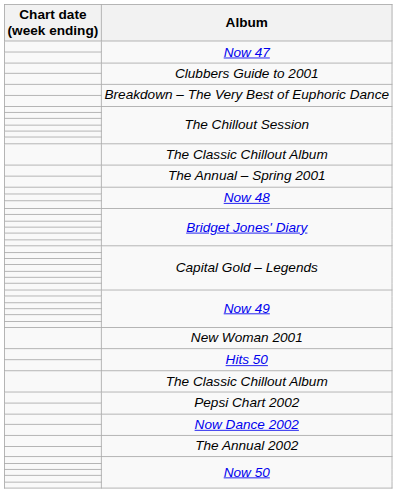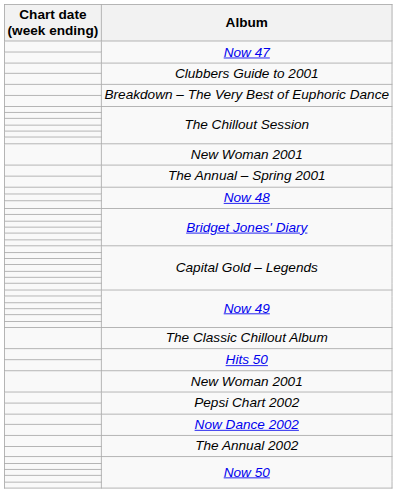row 14 | Album: The Classic Chillout Album -> New Woman 2001
row 39 | Album: New Woman 2001 -> The Classic Chillout Album
row 42 | Album: The Classic Chillout Album -> New Woman 2001
